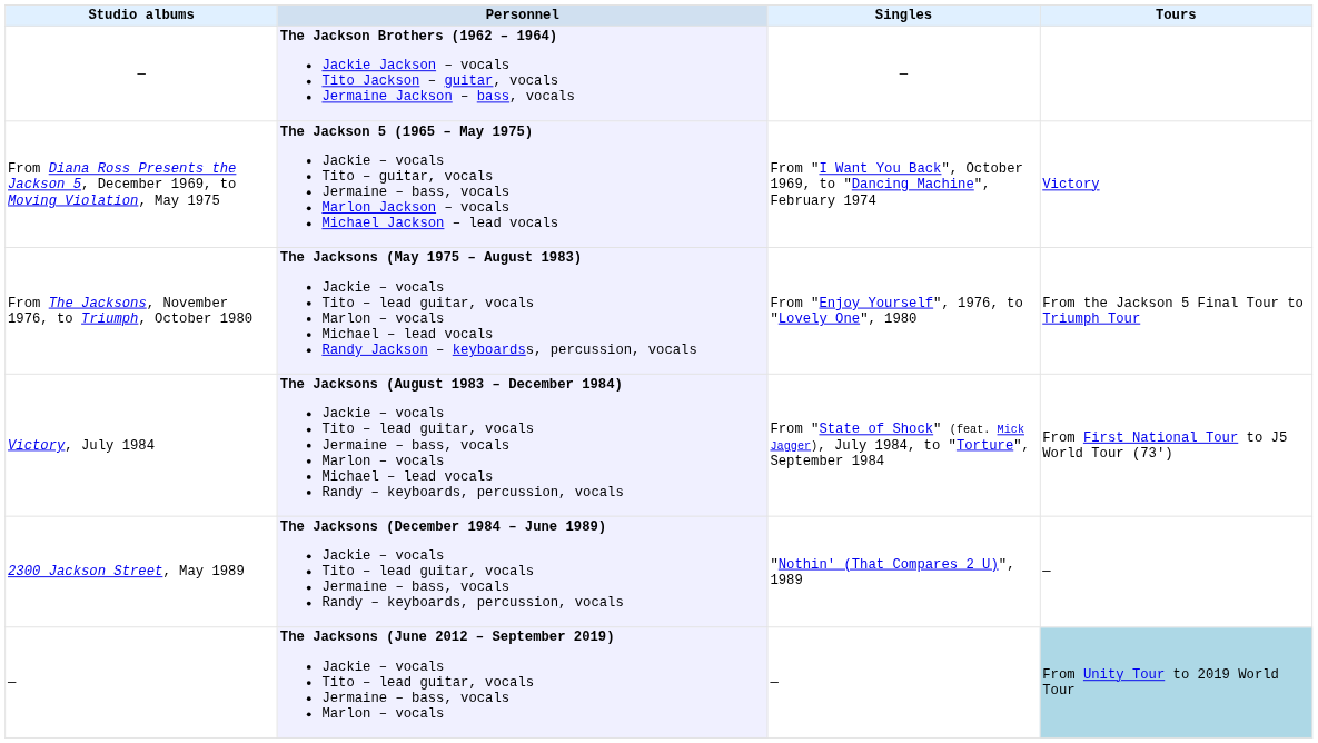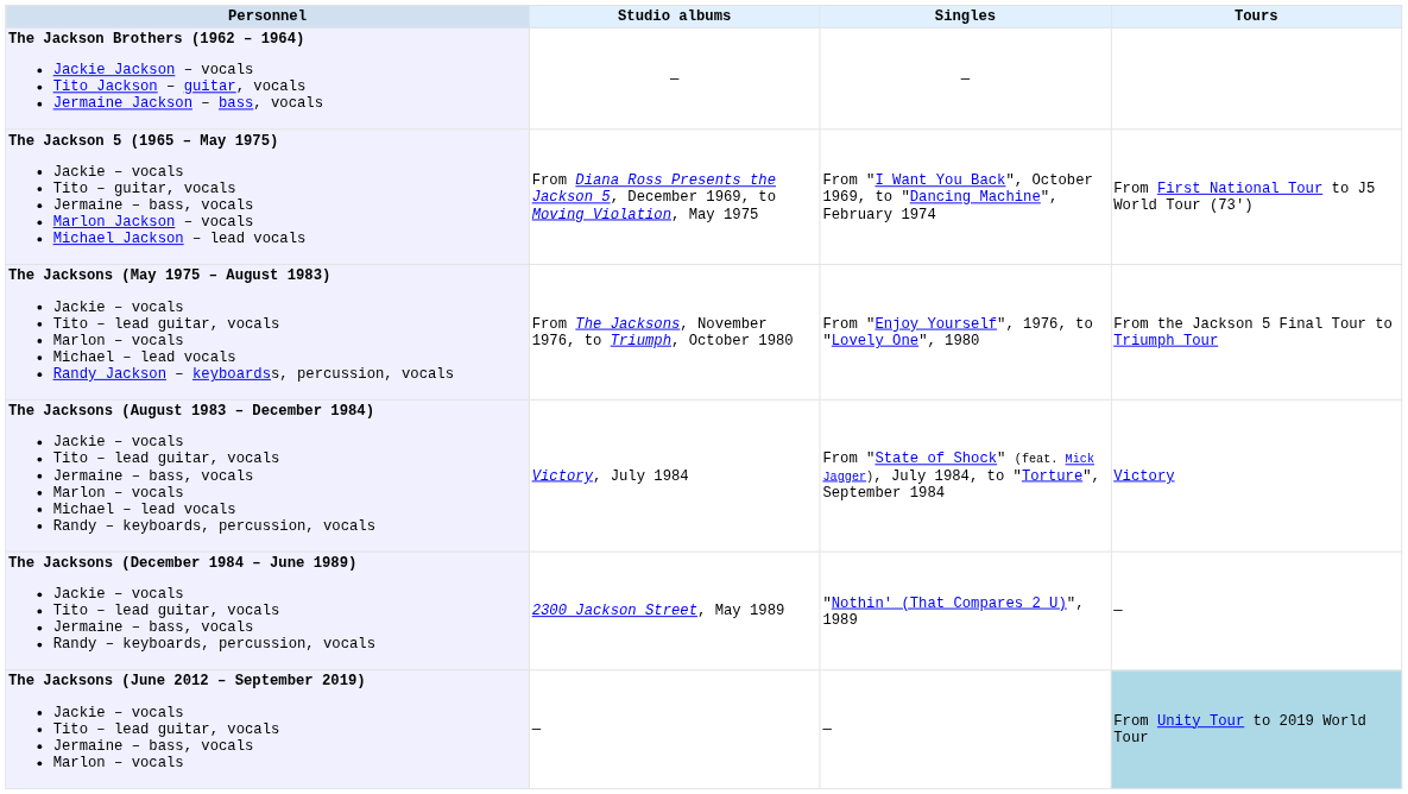columns swapped: Personnel <-> Studio albums
row 3 | Tours: Victory -> From First National Tour to J5 World Tour (73')
row 5 | Tours: From First National Tour to J5 World Tour (73') -> Victory
